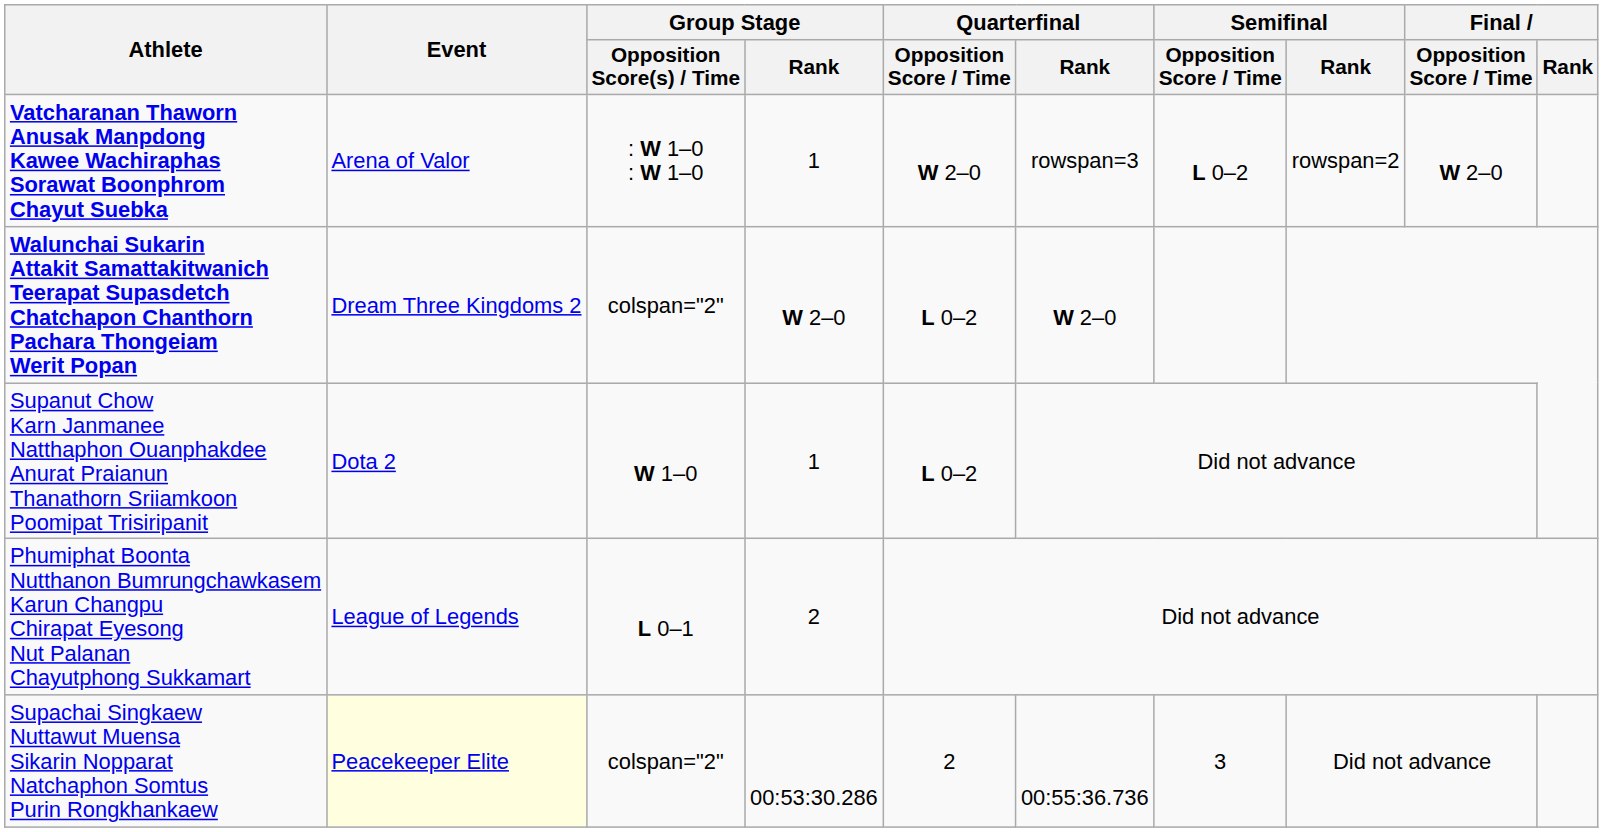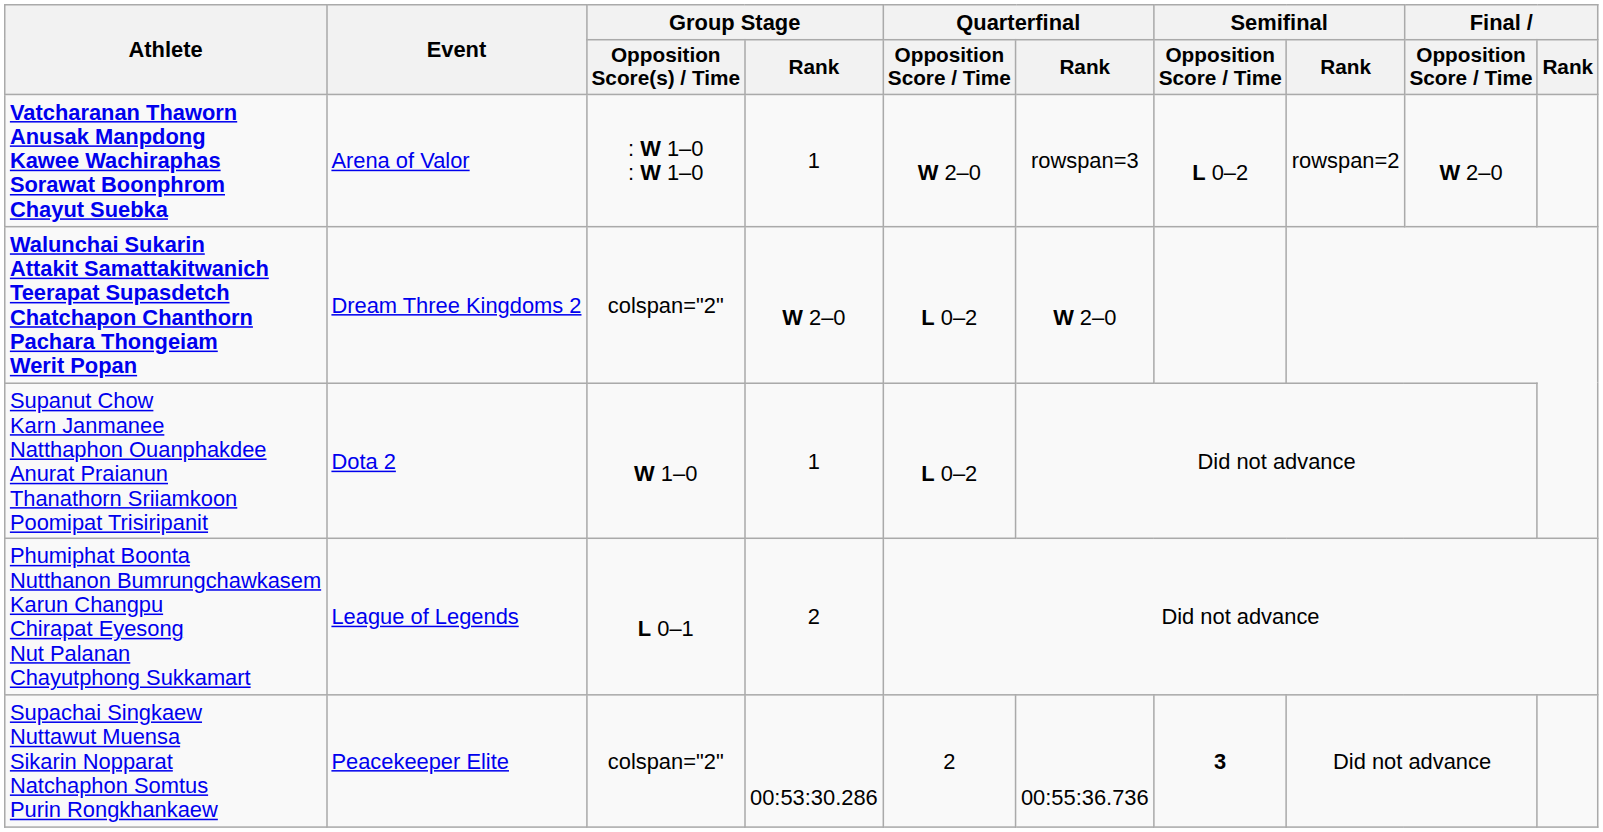row 7 | Event: lightyellow background -> no background
row 7 | Semifinal / Opposition Score / Time: normal -> bold
